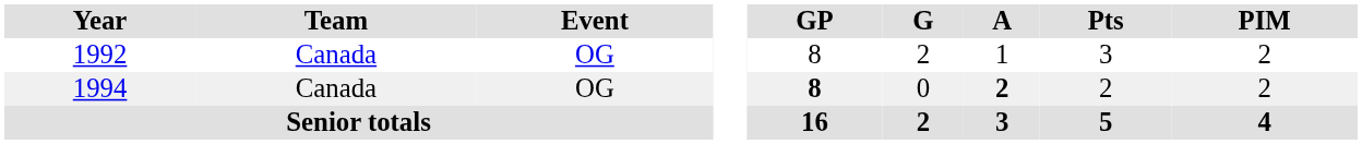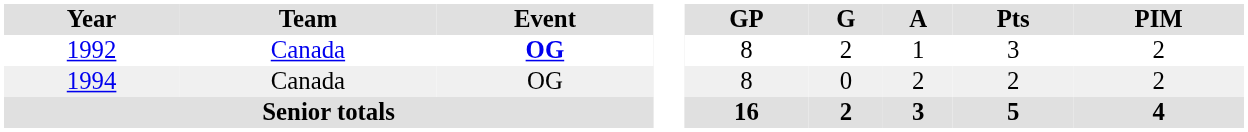1992 | Event: normal -> bold
1994 | GP: bold -> normal
1994 | A: bold -> normal
